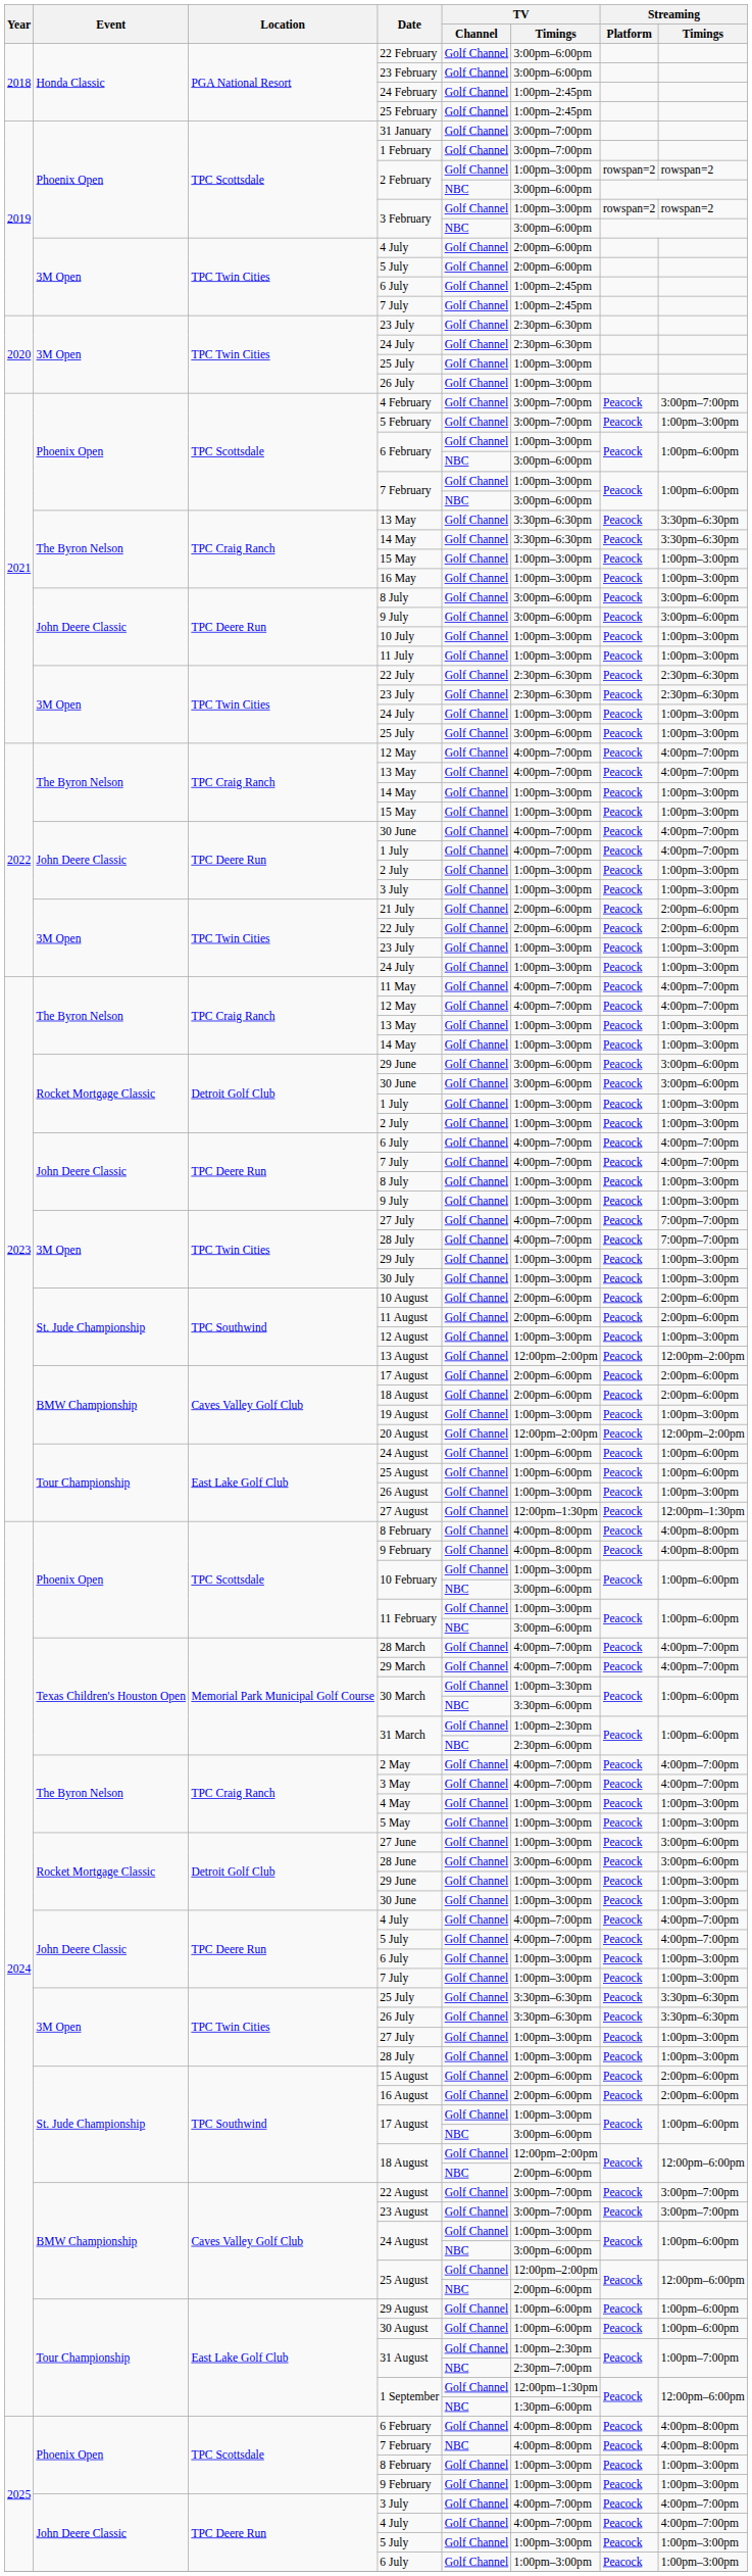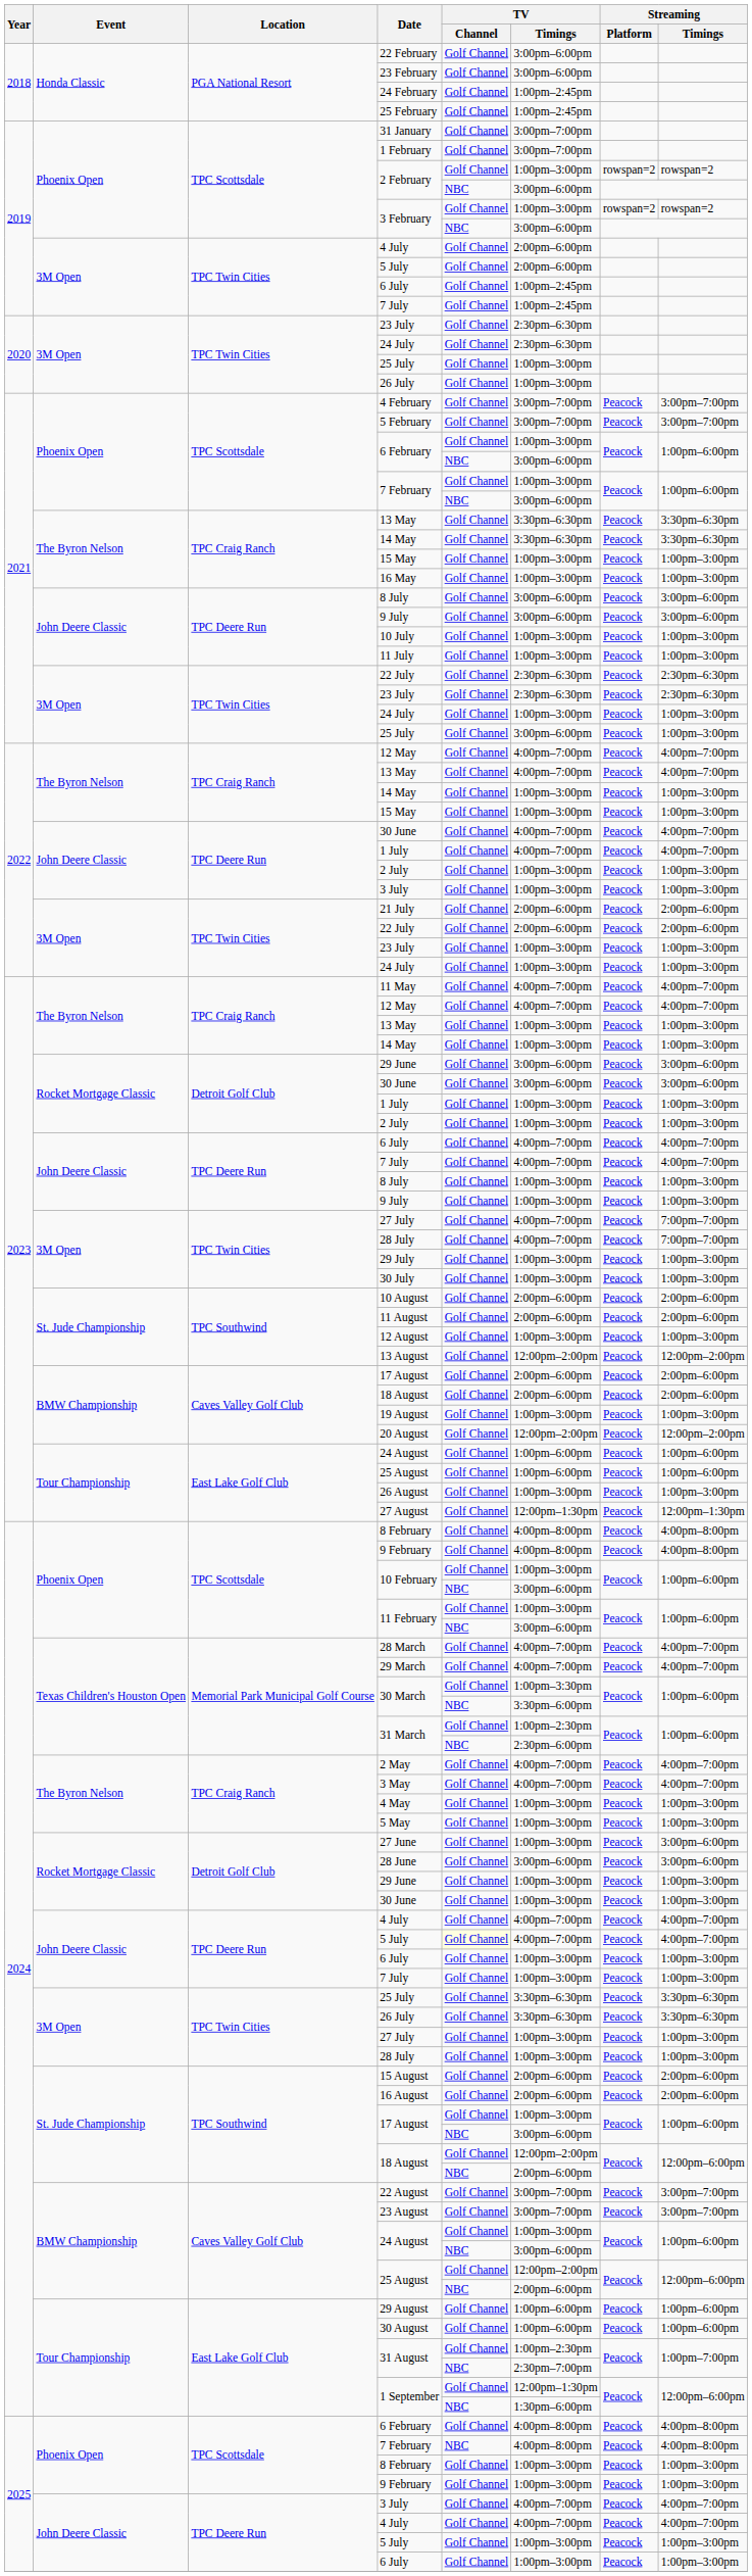5 February | Streaming / Timings: 1:00pm–3:00pm -> 3:00pm–7:00pm
2024 / 5 July | TV / Channel: no background -> lightyellow background
